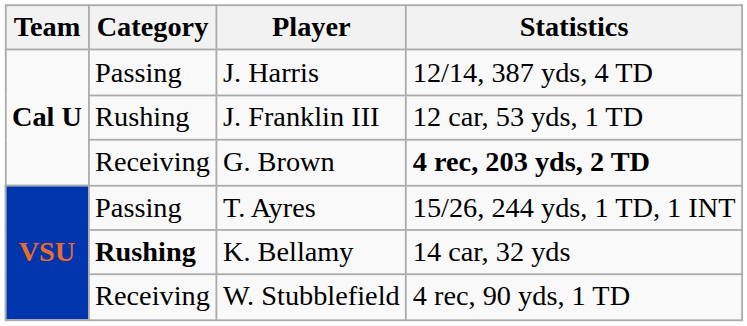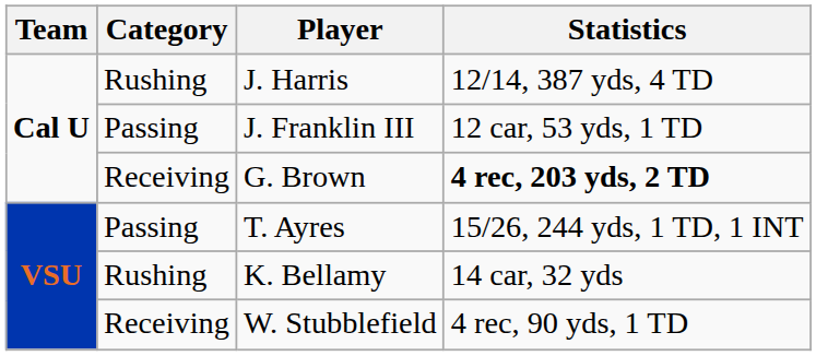J. Harris | Category: Passing -> Rushing
J. Franklin III | Category: Rushing -> Passing
K. Bellamy | Category: bold -> normal
